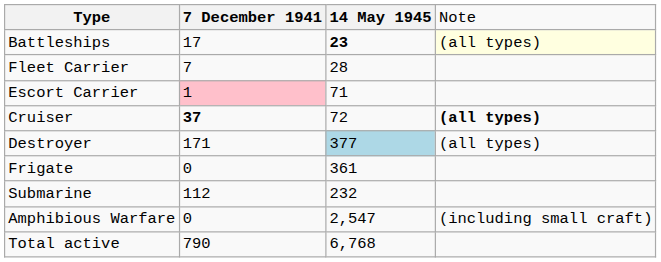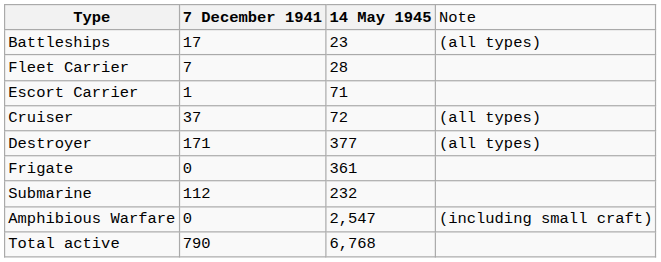Battleships | column 3: bold -> normal
Battleships | column 4: lightyellow background -> no background
Escort Carrier | column 2: pink background -> no background
Cruiser | column 2: bold -> normal
Cruiser | column 4: bold -> normal
Destroyer | column 3: lightblue background -> no background
